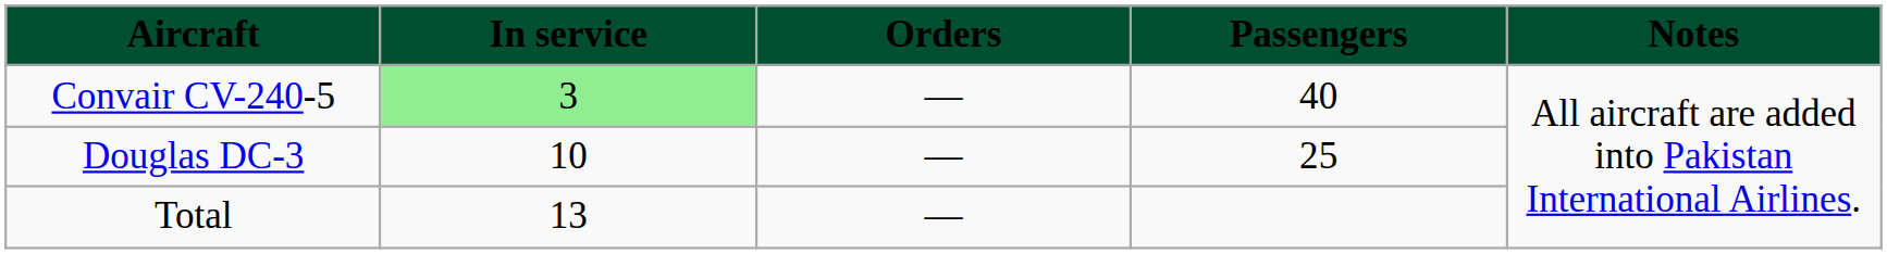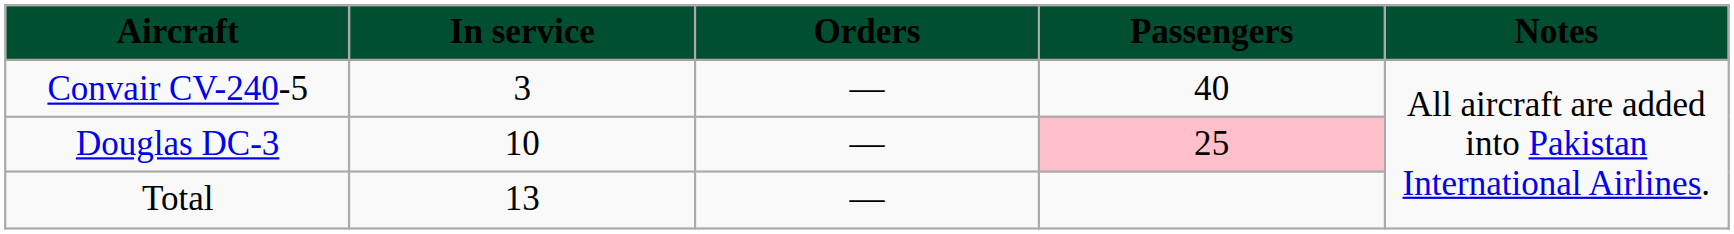Convair CV-240-5 | In service: lightgreen background -> no background
Douglas DC-3 | Passengers: no background -> pink background
